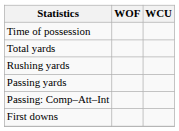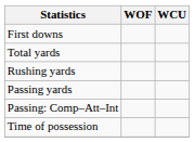rows swapped: First downs <-> Time of possession
